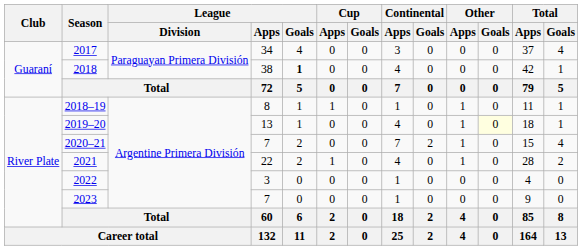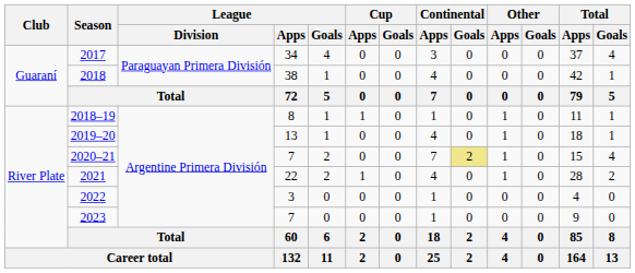2018 | League / Goals: bold -> normal
2019–20 | Other / Goals: lightyellow background -> no background
2020–21 | Continental / Goals: no background -> khaki background
